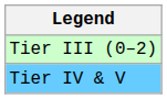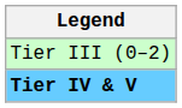row 3 | column 1: normal -> bold
